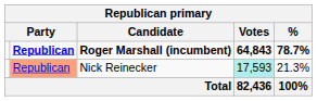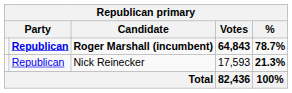Nick Reinecker | column 2: lightsalmon background -> no background
Nick Reinecker | Votes: paleturquoise background -> no background
Nick Reinecker | %: normal -> bold
